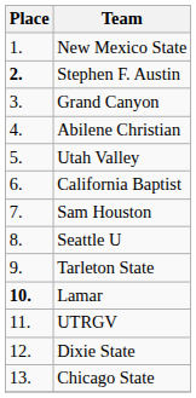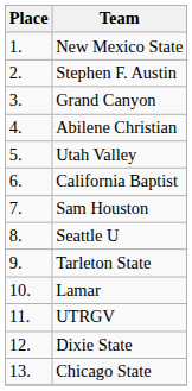Stephen F. Austin | Place: bold -> normal
Lamar | Place: bold -> normal
